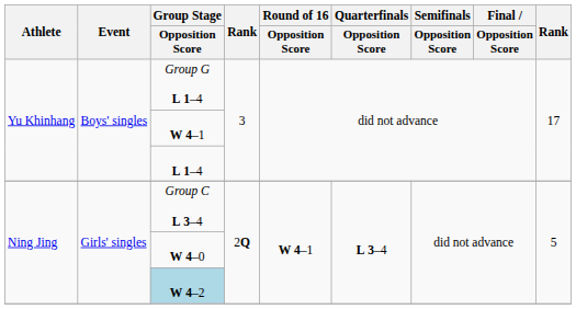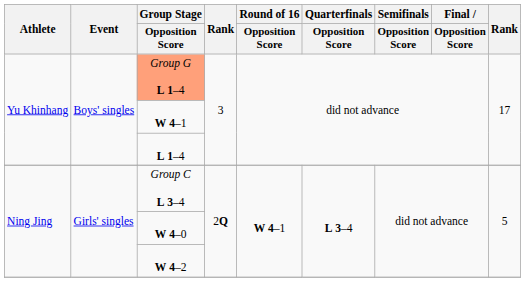Group G L 1–4 | Group Stage / Opposition Score: no background -> lightsalmon background
W 4–2 | Group Stage / Opposition Score: lightblue background -> no background
